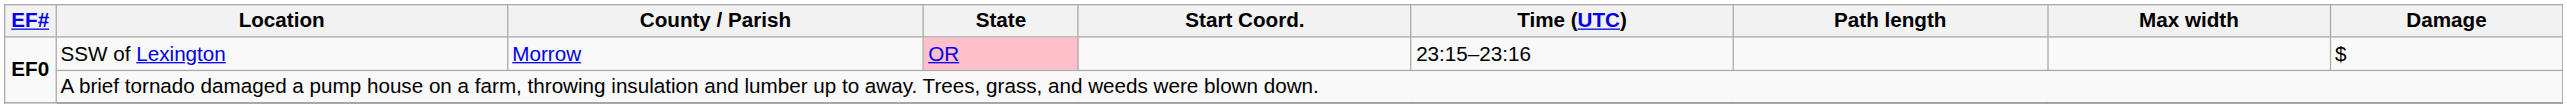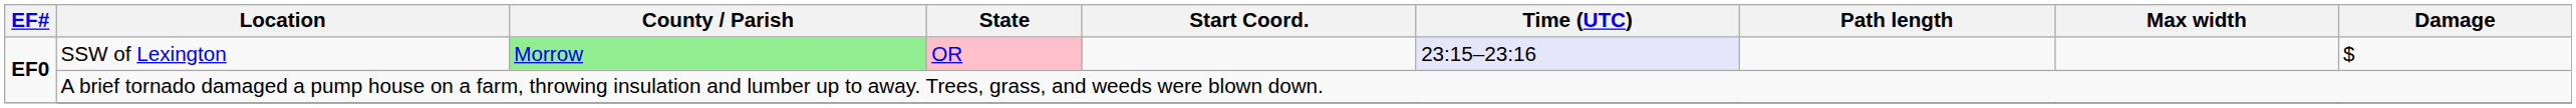SSW of Lexington | County / Parish: no background -> lightgreen background
SSW of Lexington | Time (UTC): no background -> lavender background
